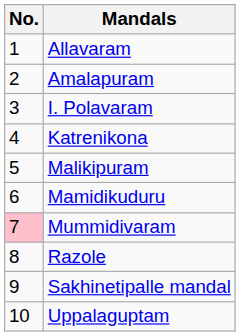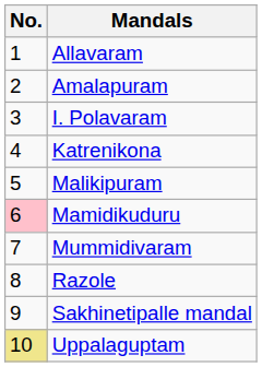Mamidikuduru | No.: no background -> pink background
Mummidivaram | No.: pink background -> no background
Uppalaguptam | No.: no background -> khaki background
